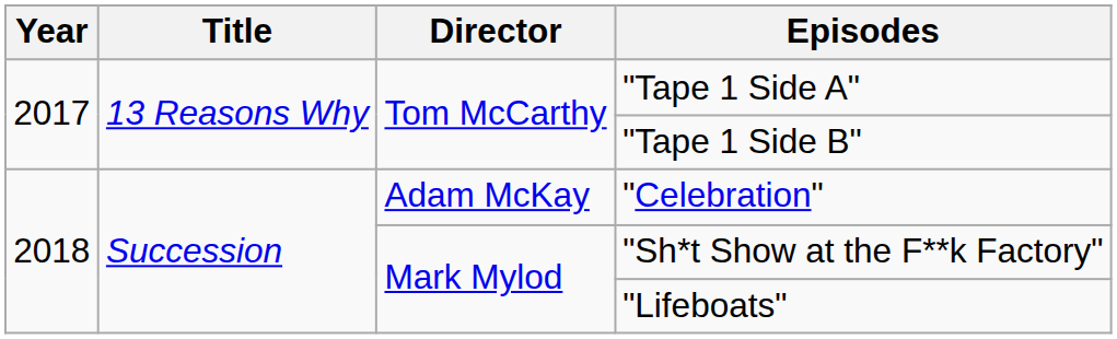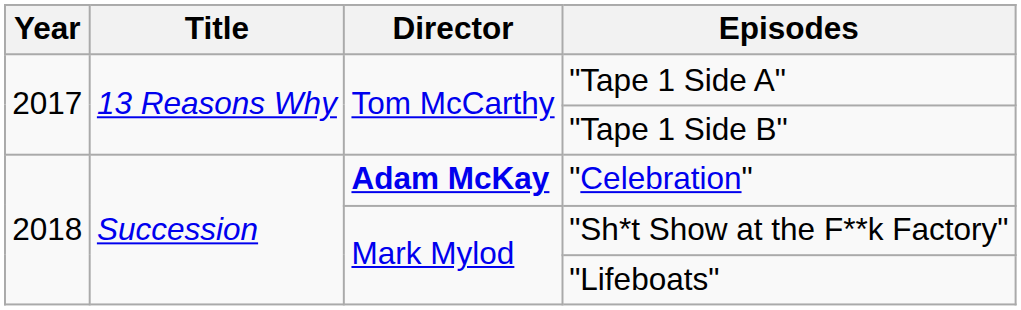"Celebration" | Director: normal -> bold
